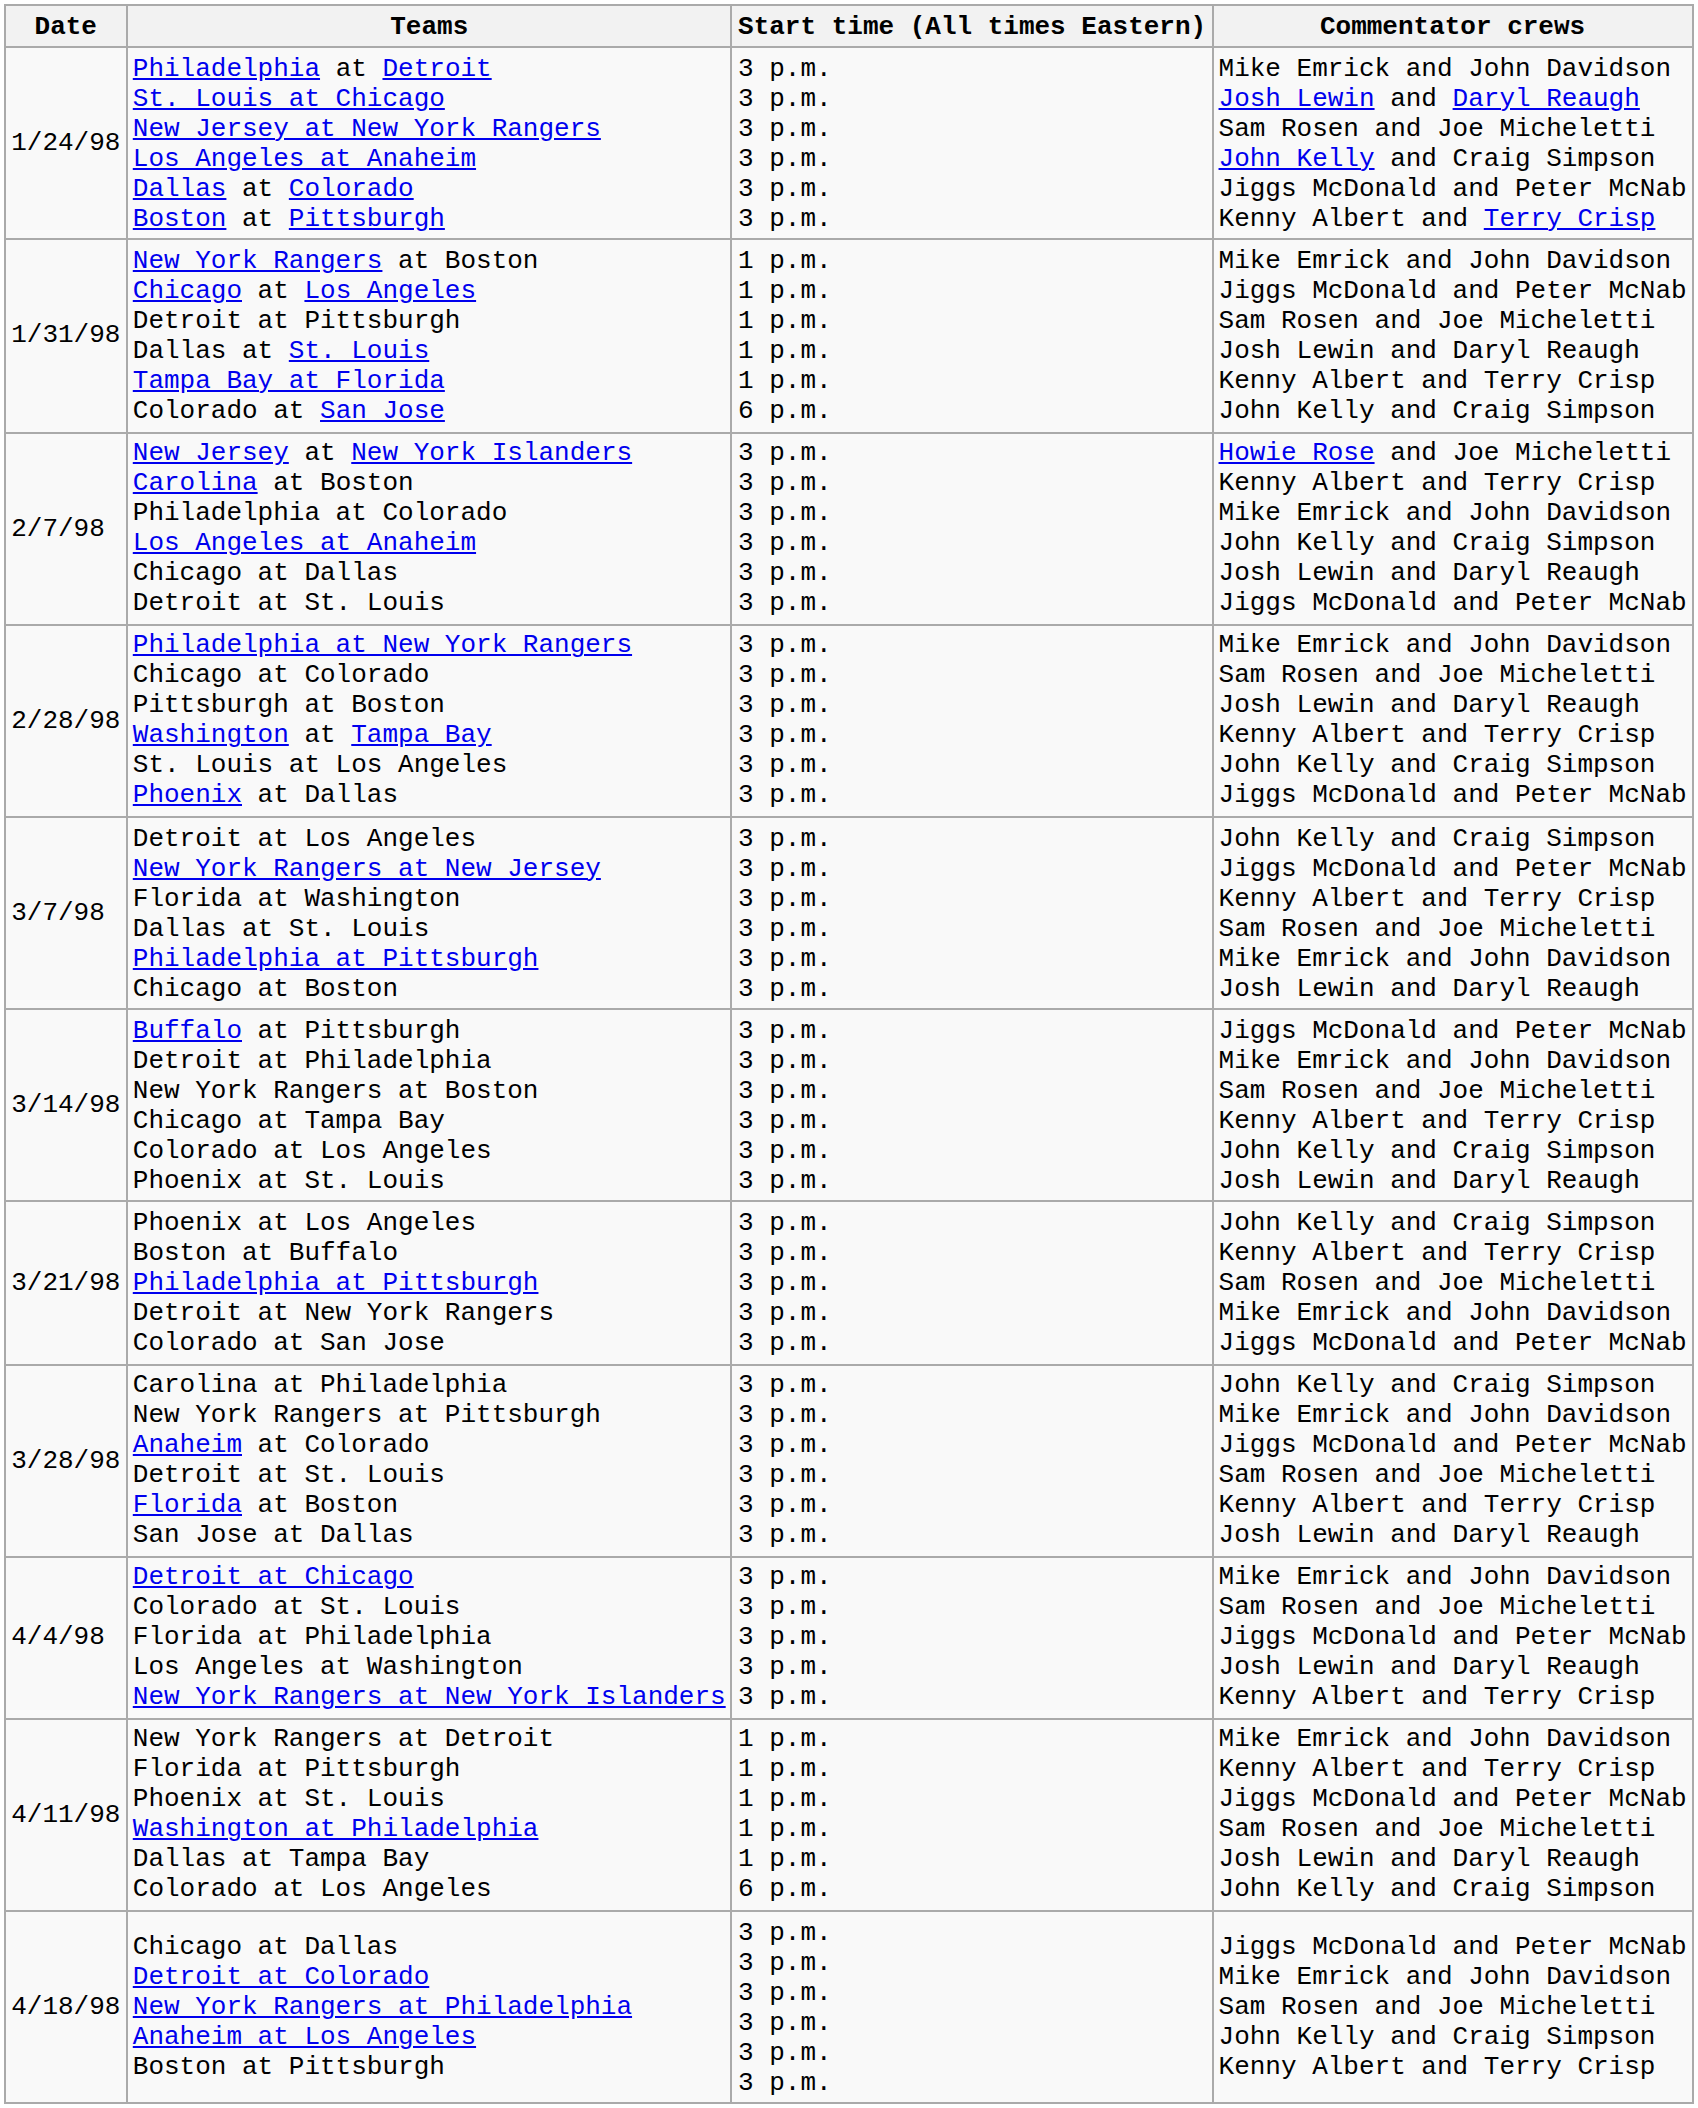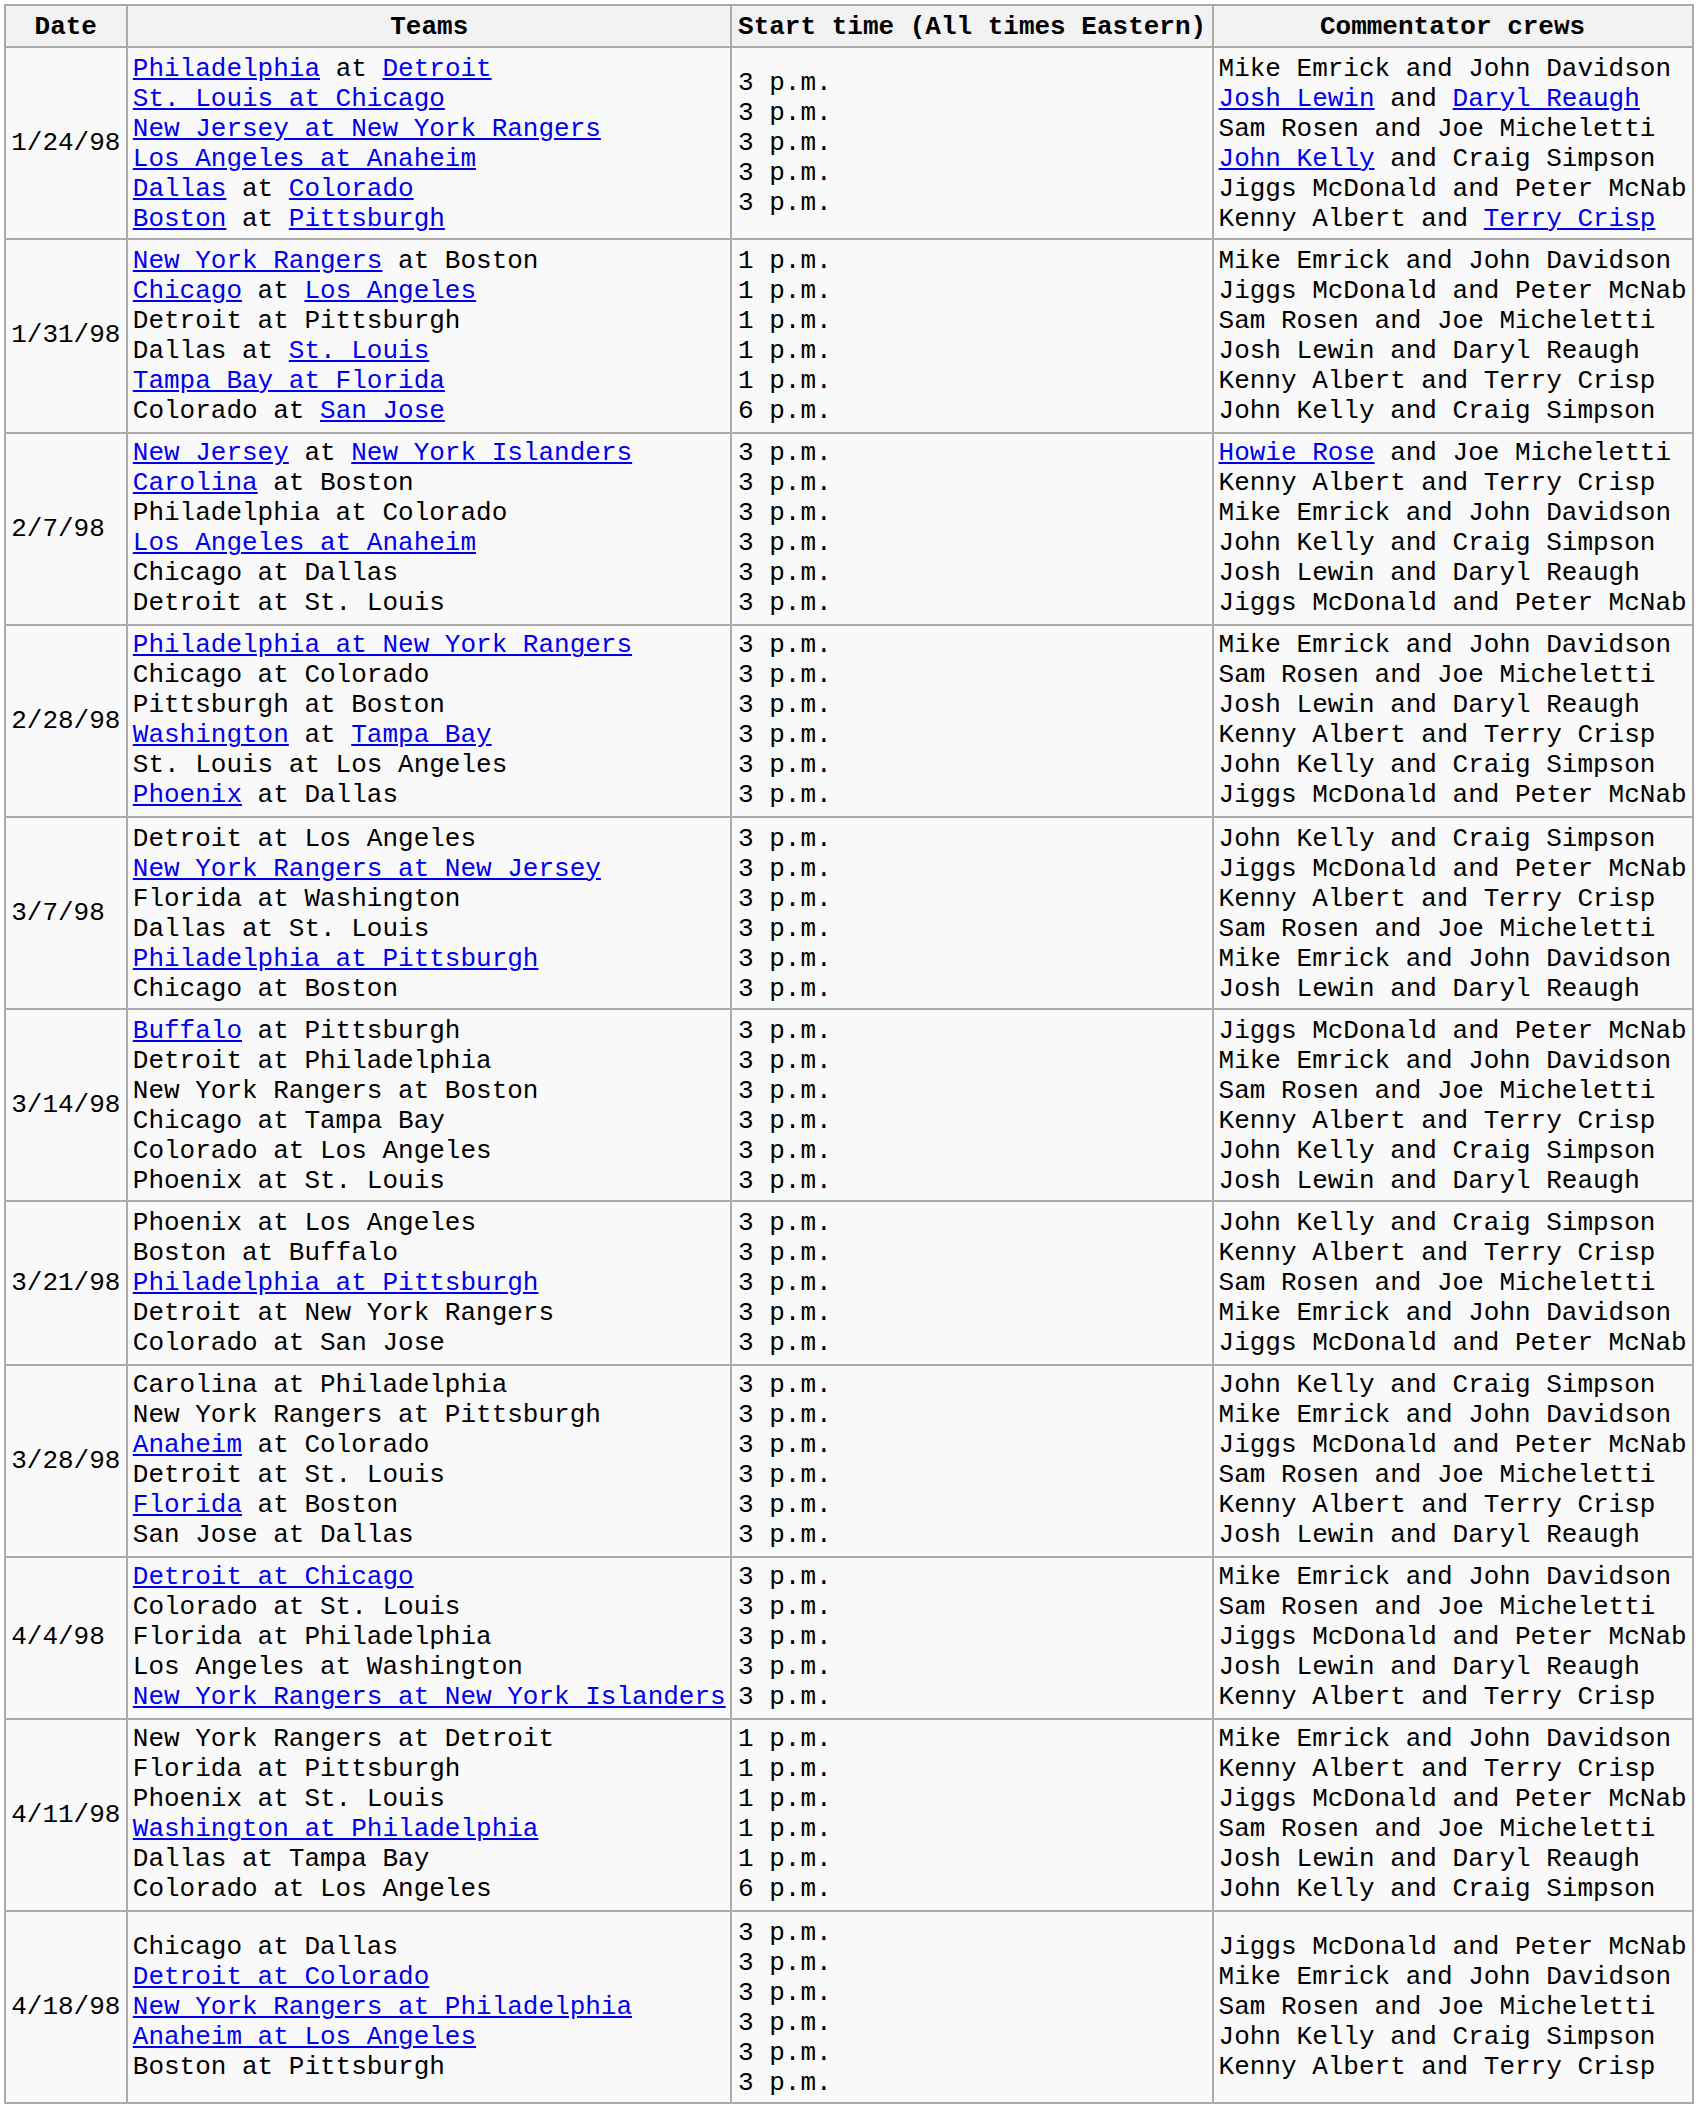row 2 | Start time (All times Eastern): 3 p.m. 3 p.m. 3 p.m. 3 p.m. 3 p.m. 3 p.m. -> 3 p.m. 3 p.m. 3 p.m. 3 p.m. 3 p.m.
